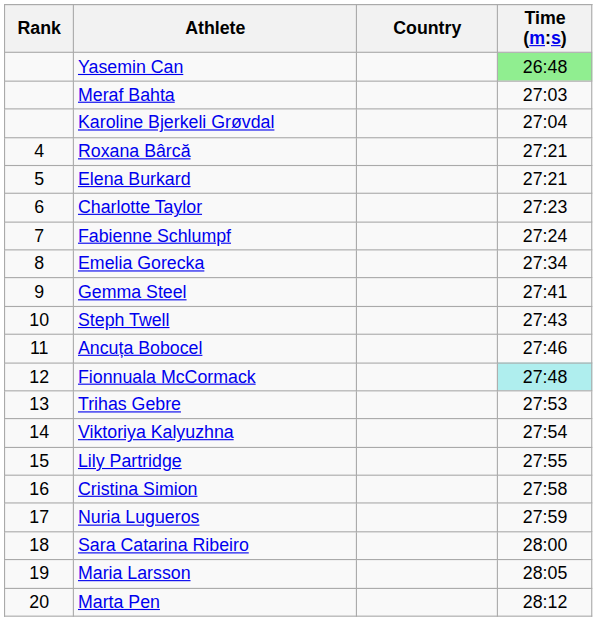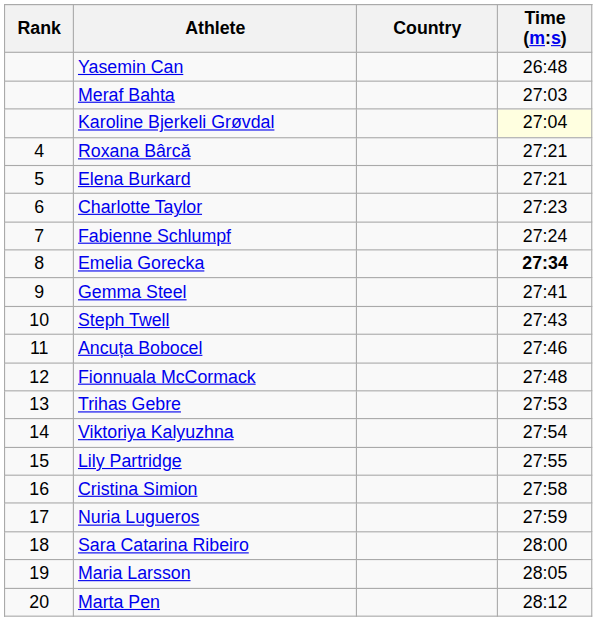Yasemin Can | Time (m:s): lightgreen background -> no background
Karoline Bjerkeli Grøvdal | Time (m:s): no background -> lightyellow background
Emelia Gorecka | Time (m:s): normal -> bold
Fionnuala McCormack | Time (m:s): paleturquoise background -> no background
